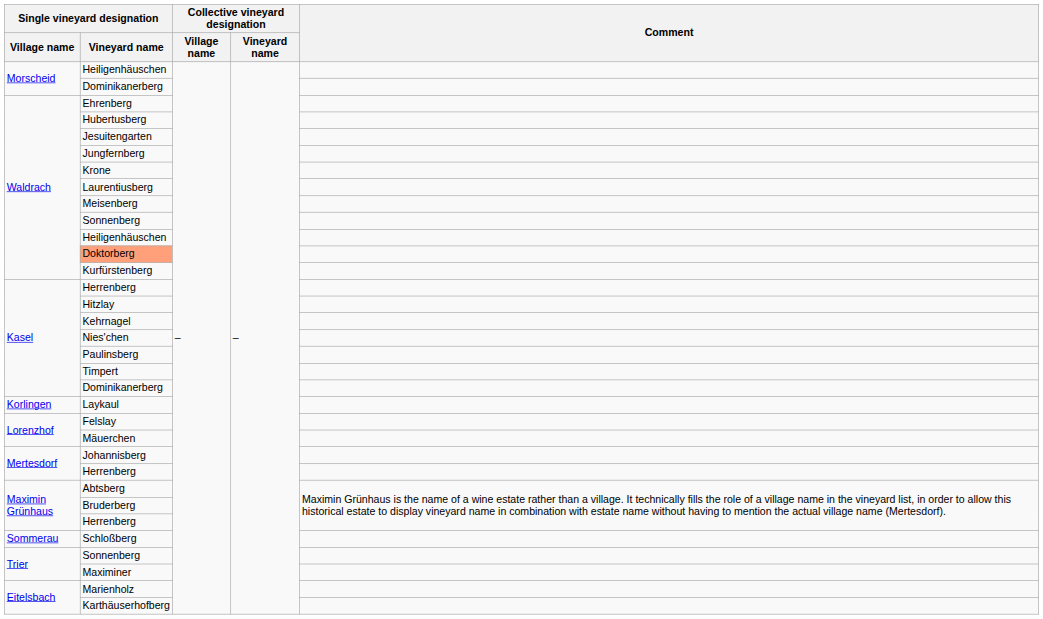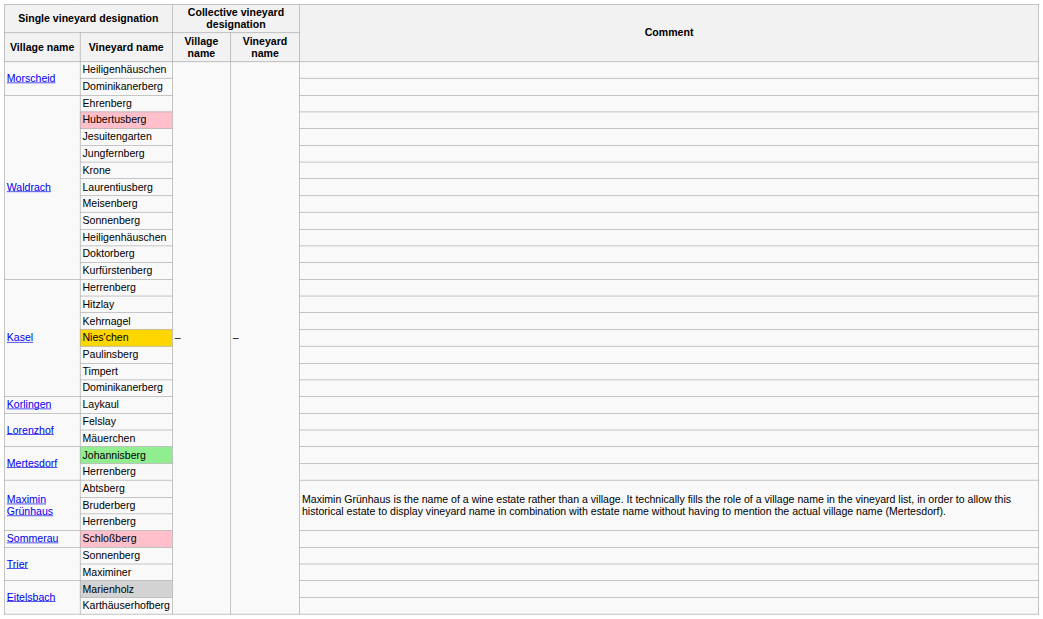Hubertusberg | Single vineyard designation / Vineyard name: no background -> pink background
Doktorberg | Single vineyard designation / Vineyard name: lightsalmon background -> no background
Nies'chen | Single vineyard designation / Vineyard name: no background -> gold background
Johannisberg | Single vineyard designation / Vineyard name: no background -> lightgreen background
Schloßberg | Single vineyard designation / Vineyard name: no background -> pink background
Marienholz | Single vineyard designation / Vineyard name: no background -> lightgrey background
